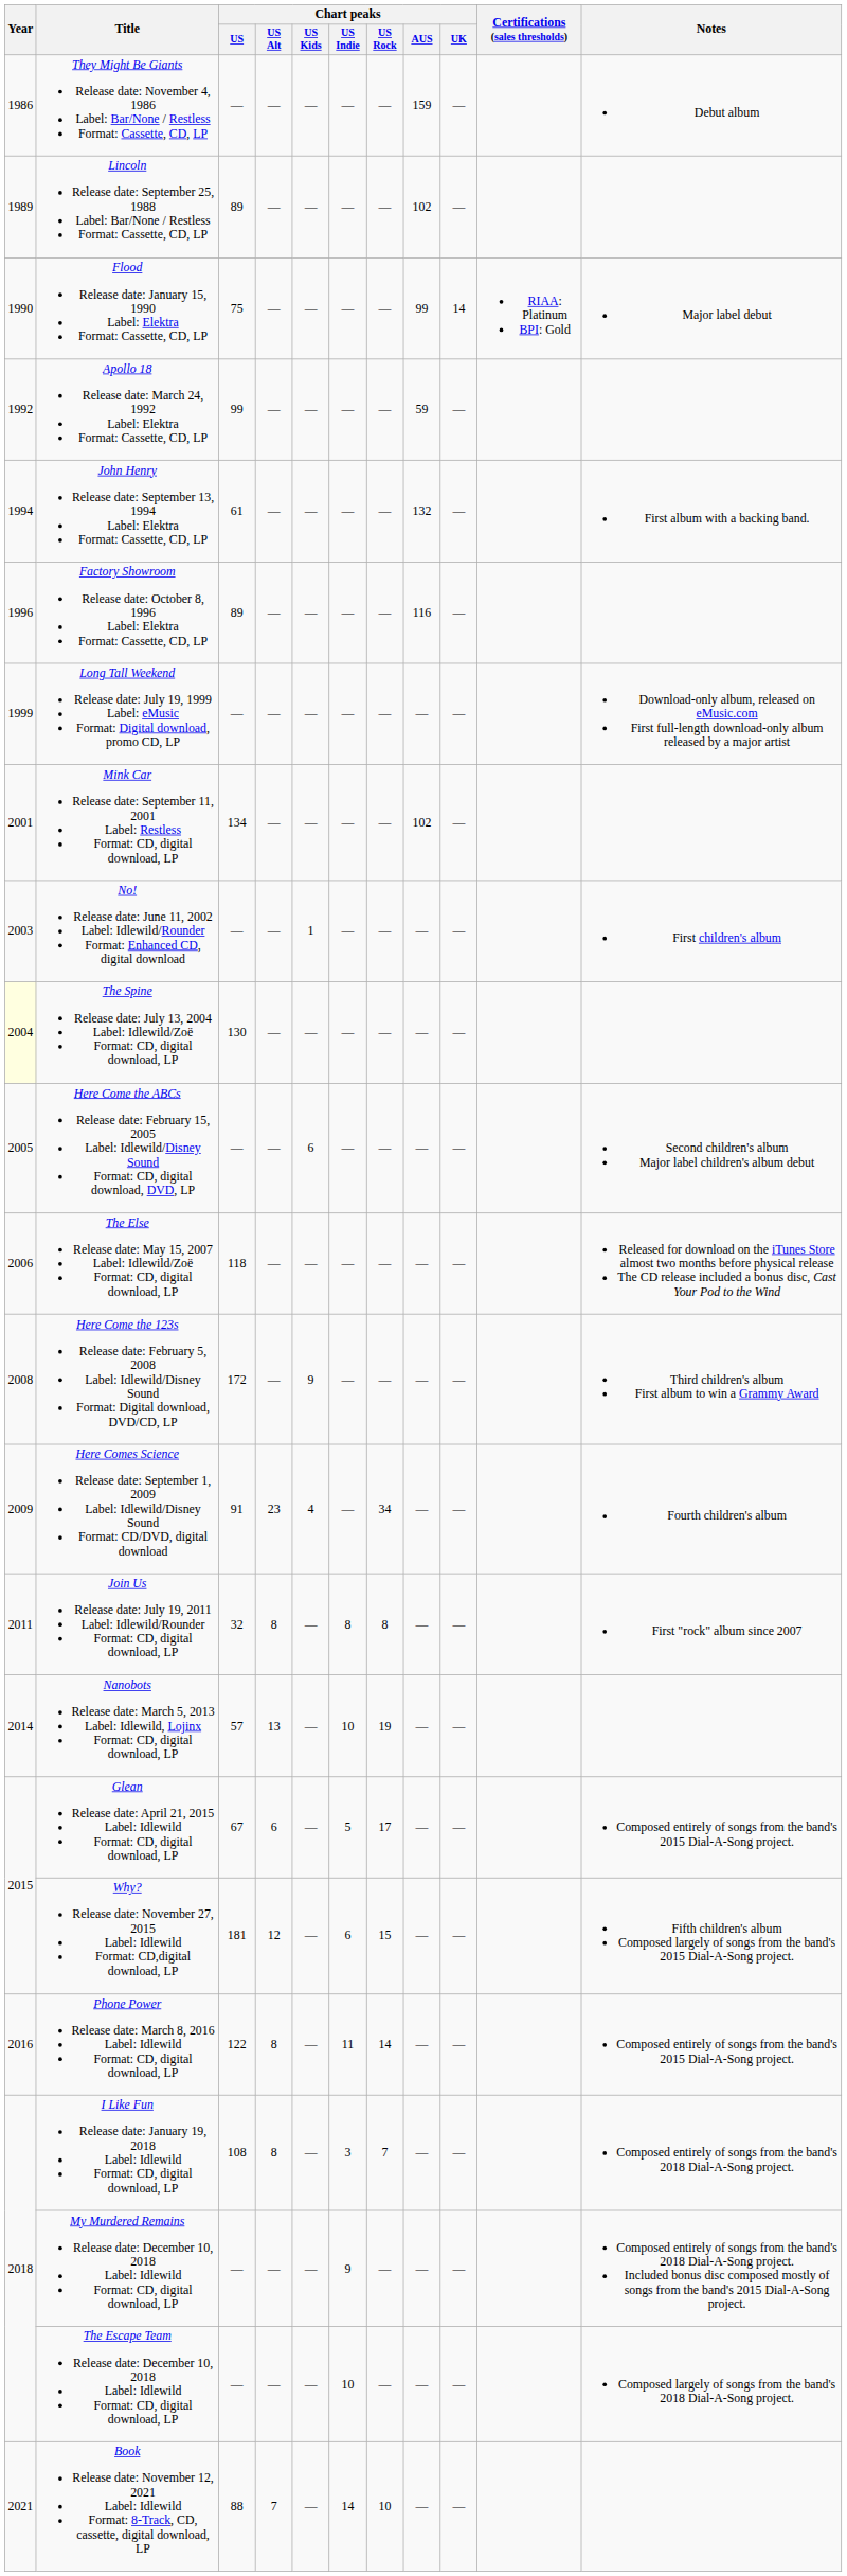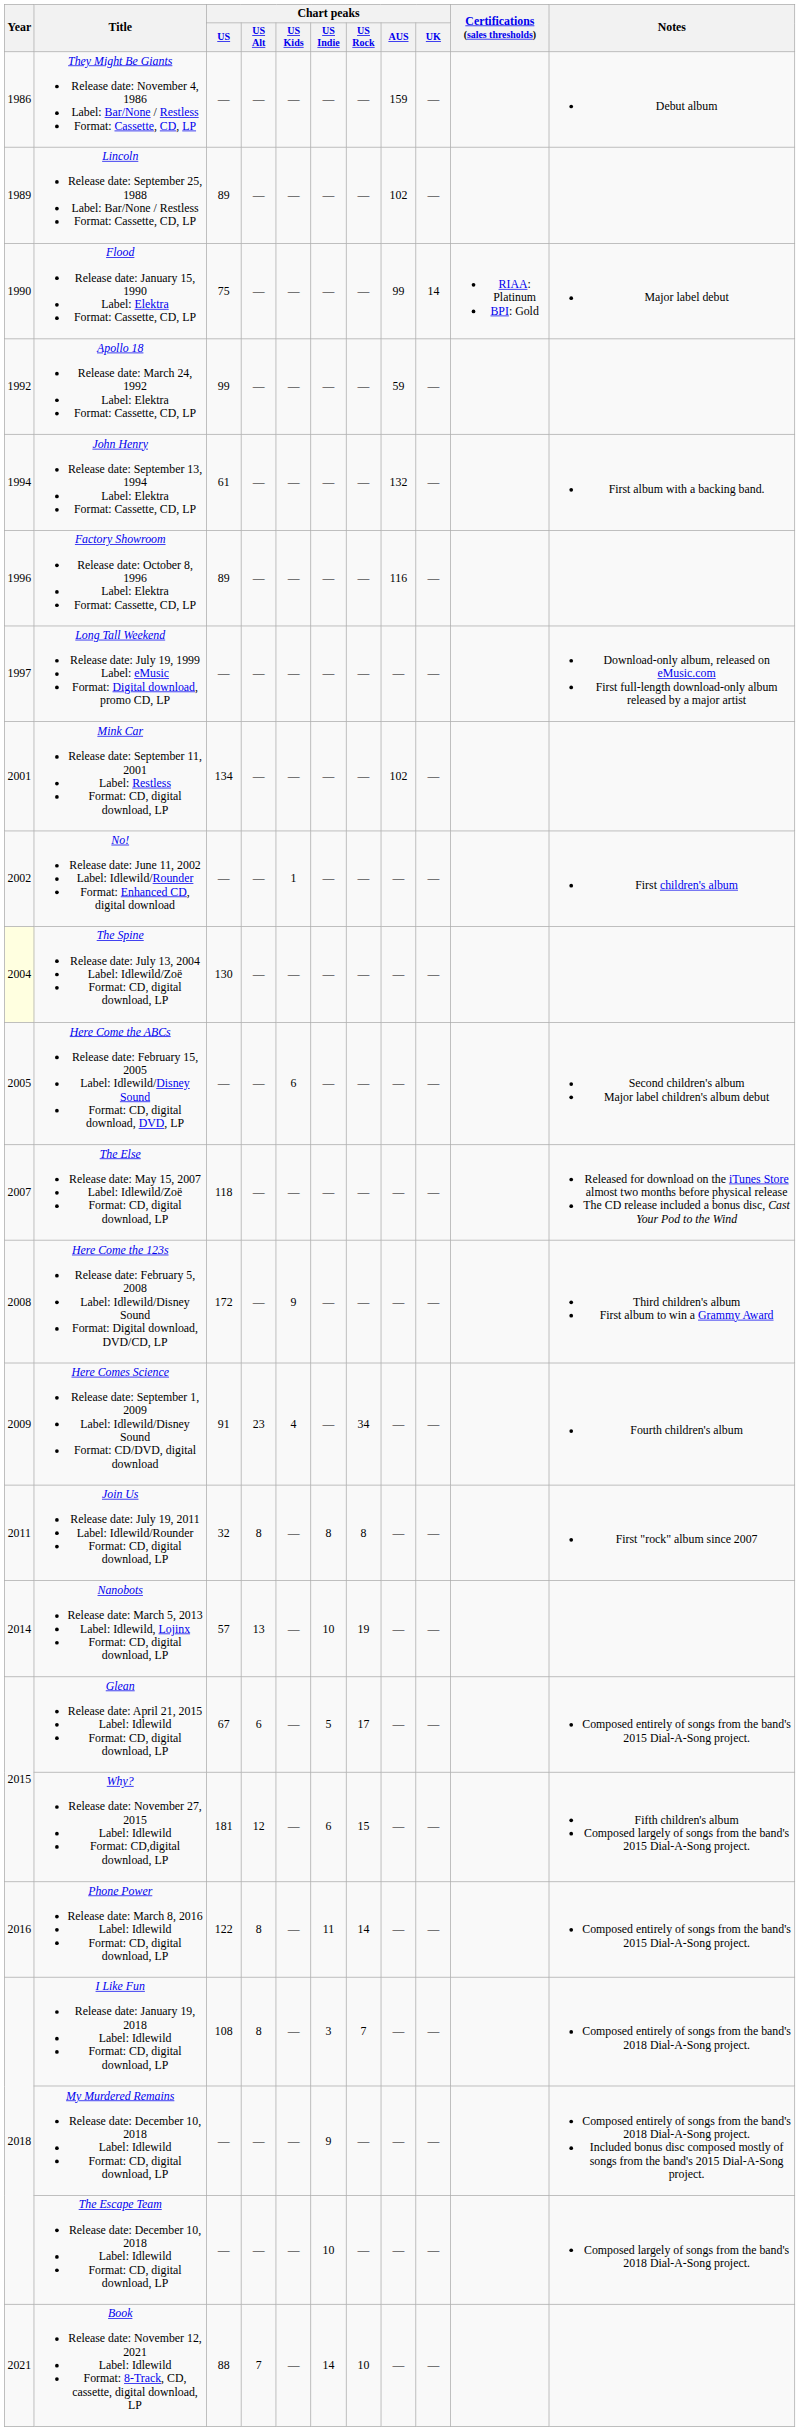row 9 | Year: 1999 -> 1997
row 11 | Year: 2003 -> 2002
row 14 | Year: 2006 -> 2007
